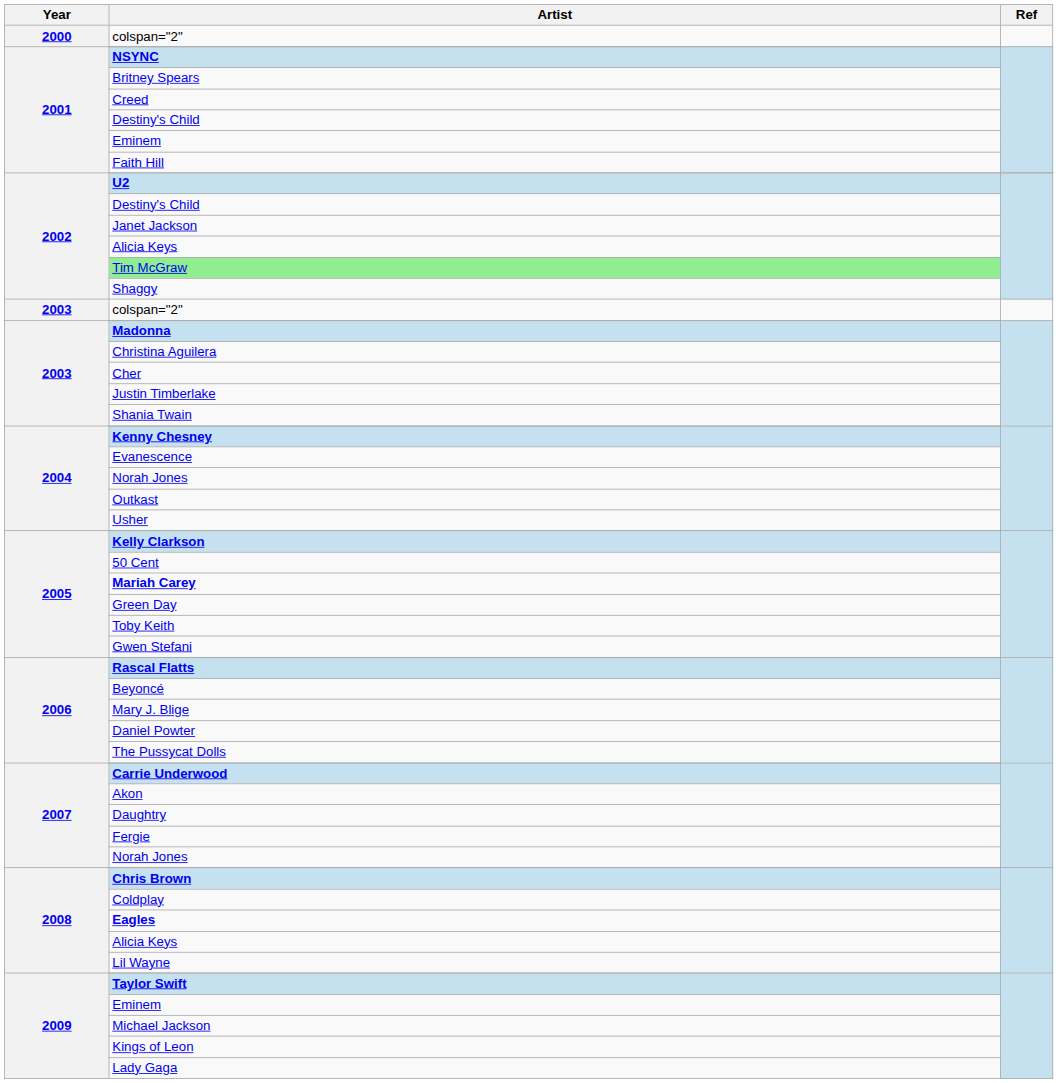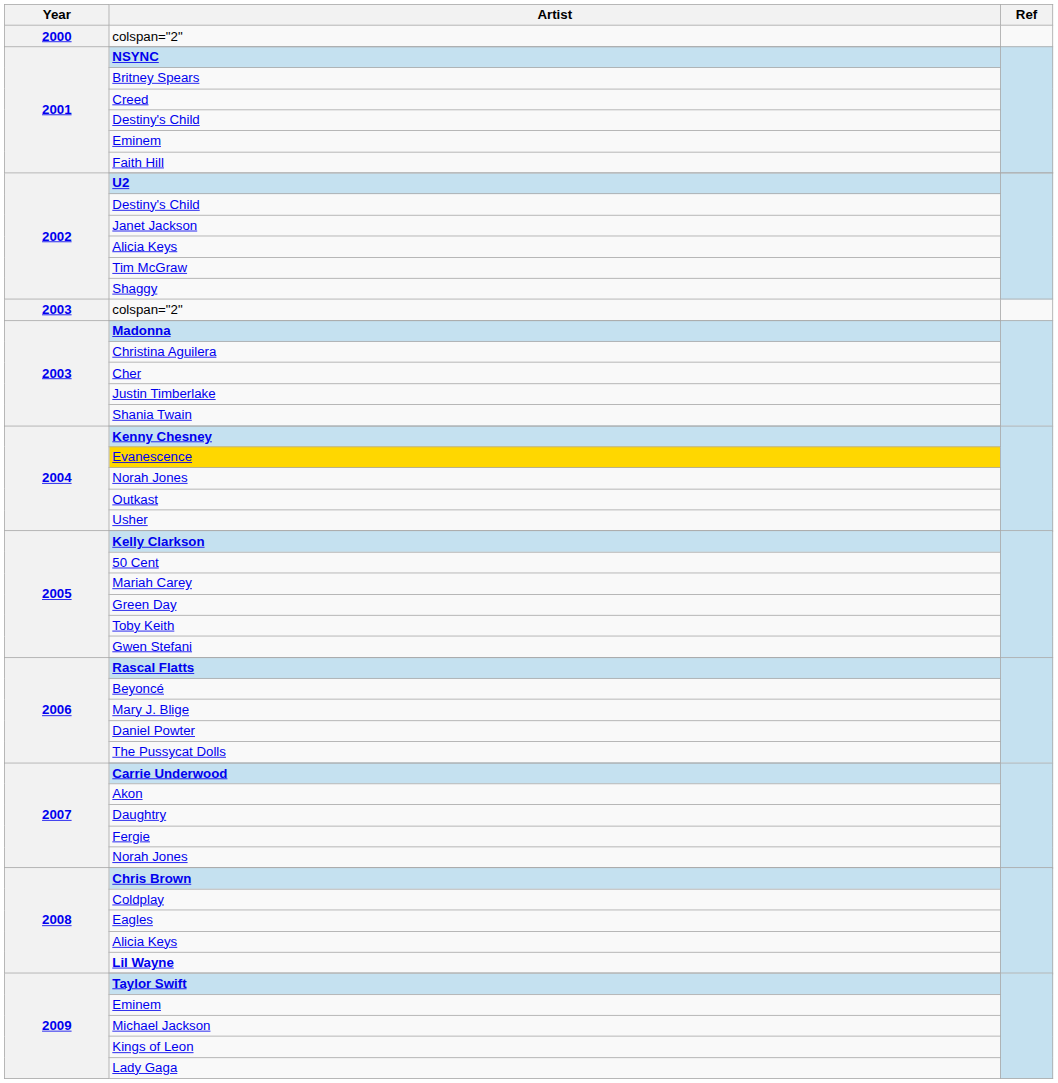Tim McGraw | Artist: lightgreen background -> no background
Evanescence | Artist: no background -> gold background
Mariah Carey | Artist: bold -> normal
Eagles | Artist: bold -> normal
Lil Wayne | Artist: normal -> bold
